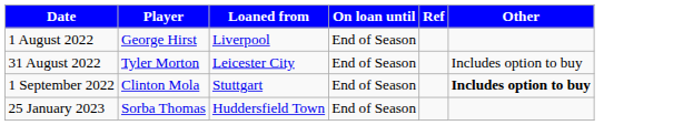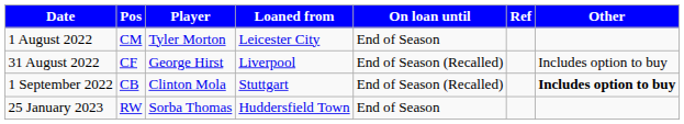+ column: Pos | CM | CF | CB | RW
1 August 2022 | Player: George Hirst -> Tyler Morton
1 August 2022 | Loaned from: Liverpool -> Leicester City
31 August 2022 | Player: Tyler Morton -> George Hirst
31 August 2022 | Loaned from: Leicester City -> Liverpool
31 August 2022 | On loan until: End of Season -> End of Season (Recalled)
1 September 2022 | On loan until: End of Season -> End of Season (Recalled)
